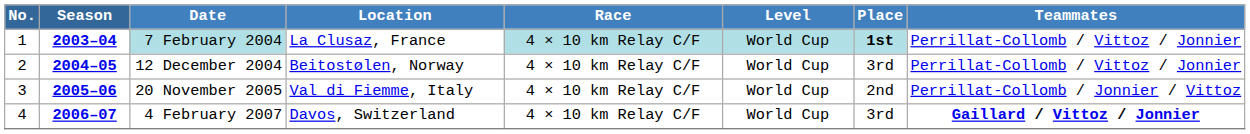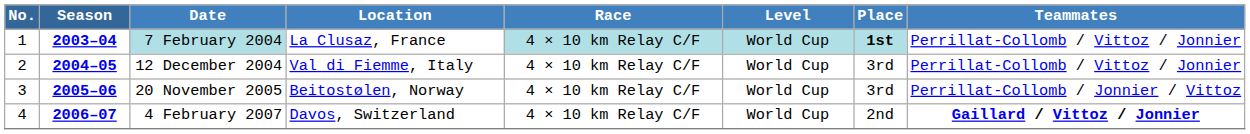12 December 2004 | Location: Beitostølen, Norway -> Val di Fiemme, Italy
20 November 2005 | Location: Val di Fiemme, Italy -> Beitostølen, Norway
20 November 2005 | Place: 2nd -> 3rd
4 February 2007 | Place: 3rd -> 2nd
